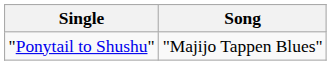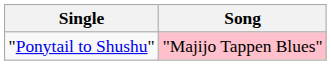"Ponytail to Shushu" | Song: no background -> pink background
